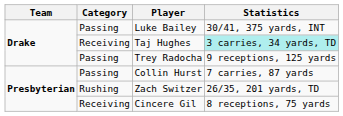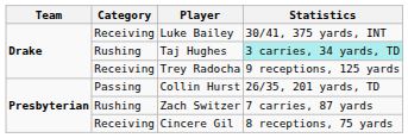Luke Bailey | Category: Passing -> Receiving
Taj Hughes | Category: Receiving -> Rushing
Trey Radocha | Category: Passing -> Receiving
Collin Hurst | Statistics: 7 carries, 87 yards -> 26/35, 201 yards, TD
Zach Switzer | Statistics: 26/35, 201 yards, TD -> 7 carries, 87 yards
